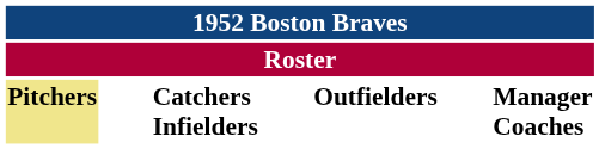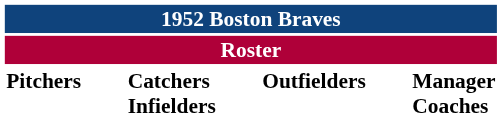Pitchers | column 1: khaki background -> no background
